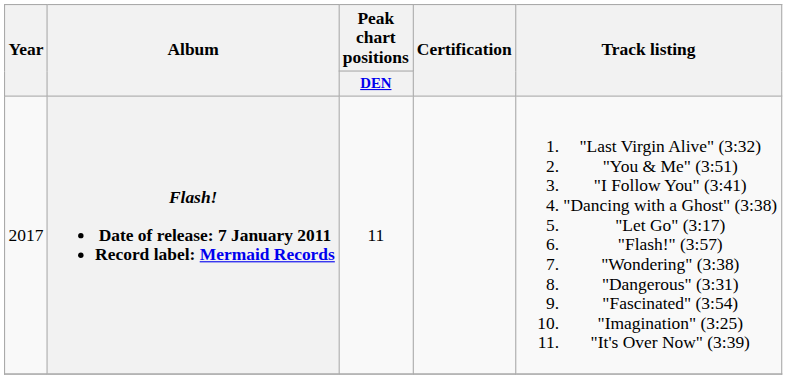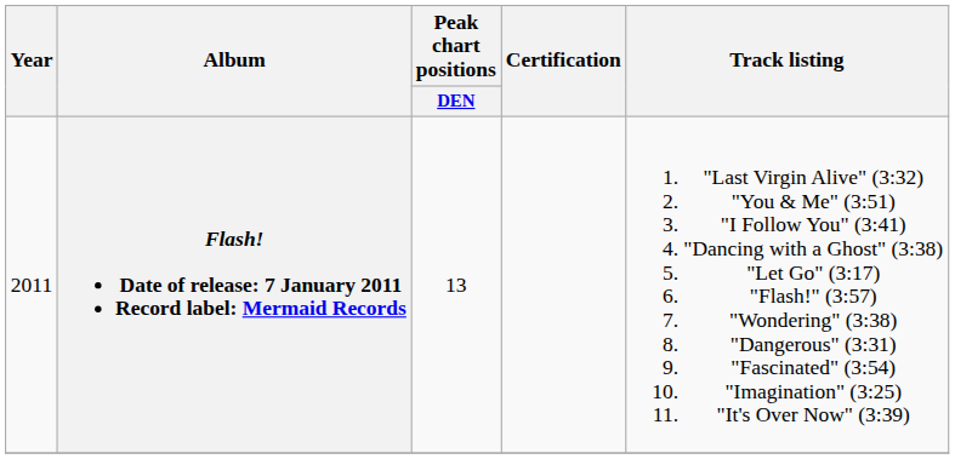row 3 | Year: 2017 -> 2011
row 3 | Peak chart positions / DEN: 11 -> 13
